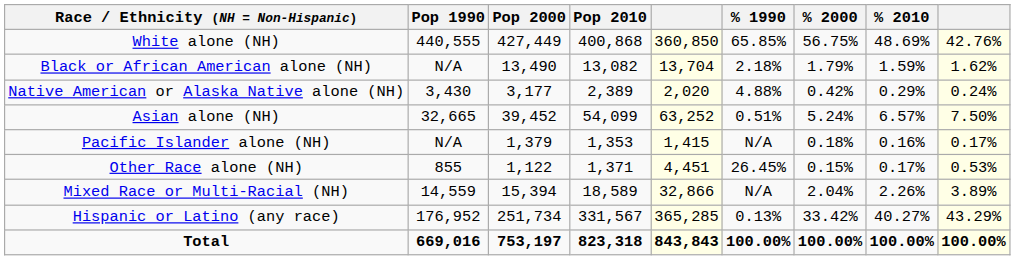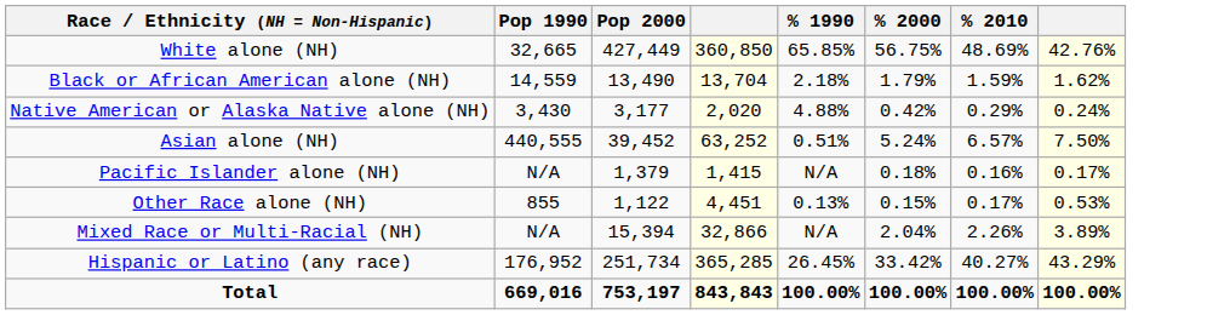- column: Pop 2010 | 400,868 | 13,082 | 2,389 | 54,099 | 1,353 | 1,371 | 18,589 | 331,567 | 823,318
White alone (NH) | Pop 1990: 440,555 -> 32,665
Black or African American alone (NH) | Pop 1990: N/A -> 14,559
Asian alone (NH) | Pop 1990: 32,665 -> 440,555
Other Race alone (NH) | % 1990: 26.45% -> 0.13%
Mixed Race or Multi-Racial (NH) | Pop 1990: 14,559 -> N/A
Hispanic or Latino (any race) | % 1990: 0.13% -> 26.45%
